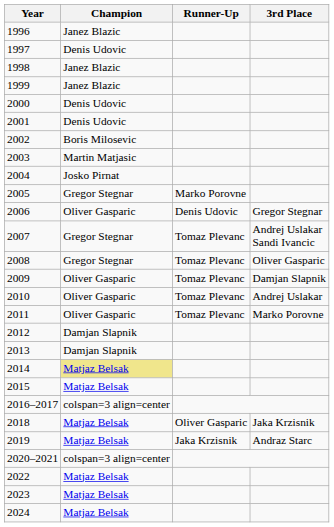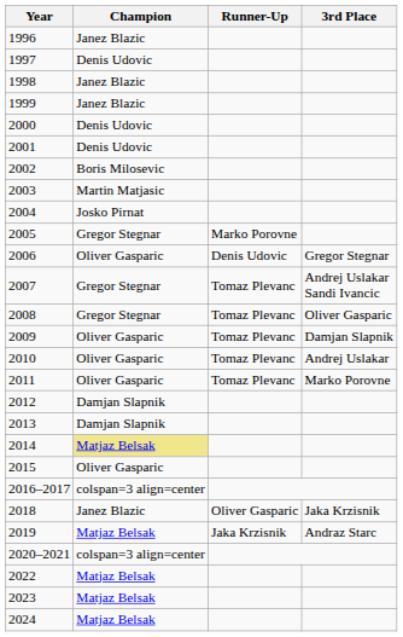2015 | Champion: Matjaz Belsak -> Oliver Gasparic
2018 | Champion: Matjaz Belsak -> Janez Blazic
